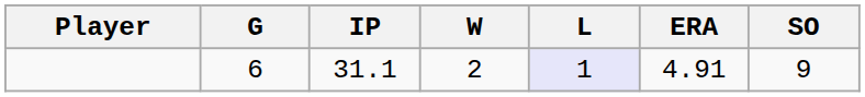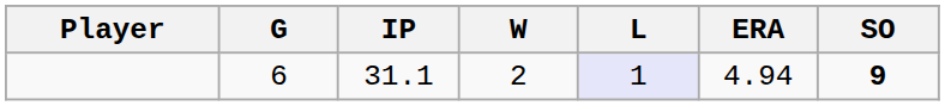row 2 | ERA: 4.91 -> 4.94
row 2 | SO: normal -> bold
